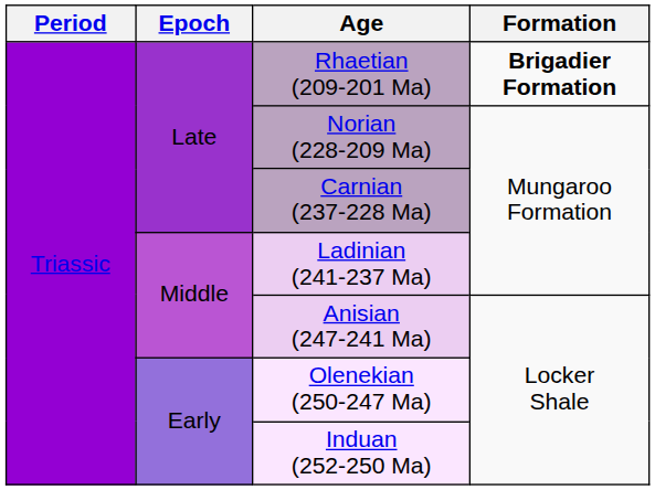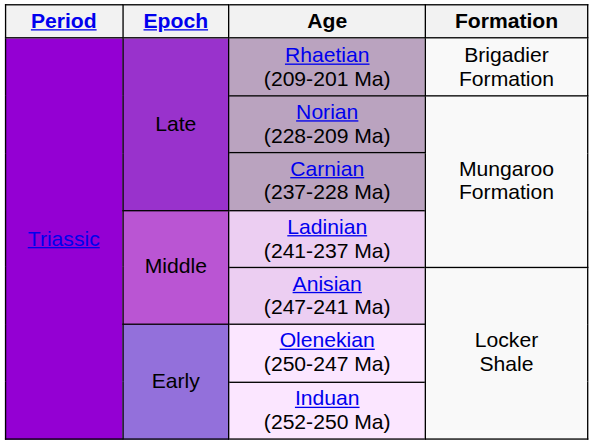Rhaetian (209-201 Ma) | Formation: bold -> normal
